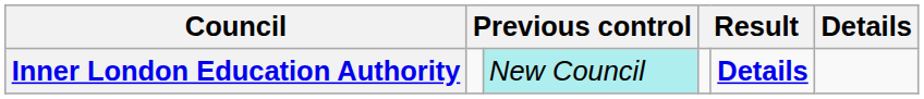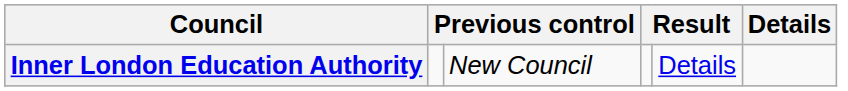Inner London Education Authority | column 3: paleturquoise background -> no background
Inner London Education Authority | column 5: bold -> normal
